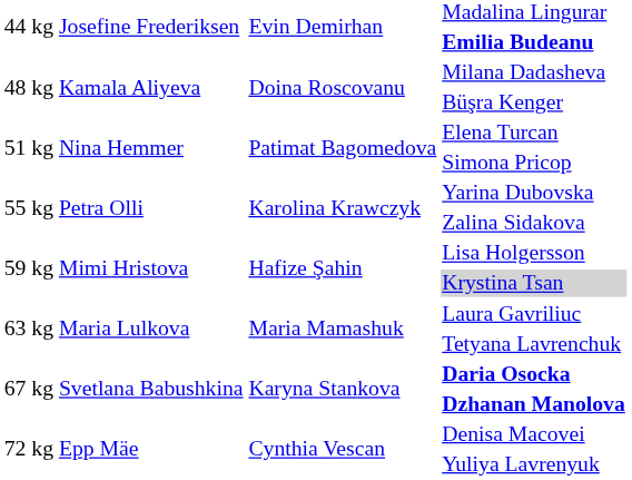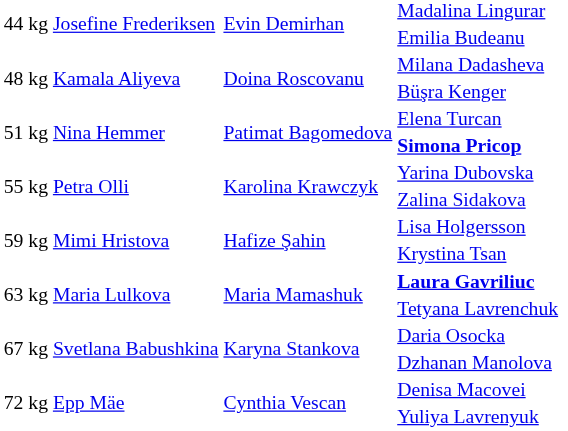Emilia Budeanu | column 4: bold -> normal
Simona Pricop | column 4: normal -> bold
Krystina Tsan | column 4: lightgrey background -> no background
Laura Gavriliuc | column 4: normal -> bold
Daria Osocka | column 4: bold -> normal
Dzhanan Manolova | column 4: bold -> normal
